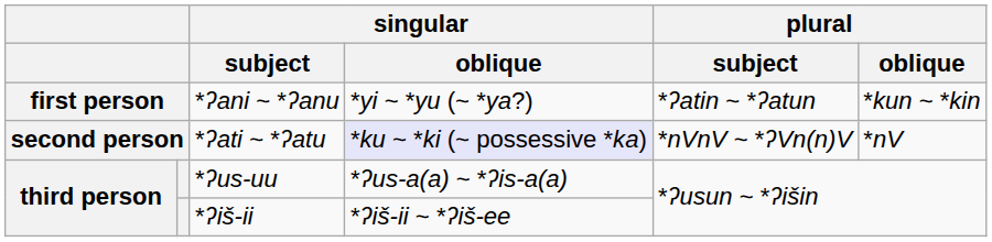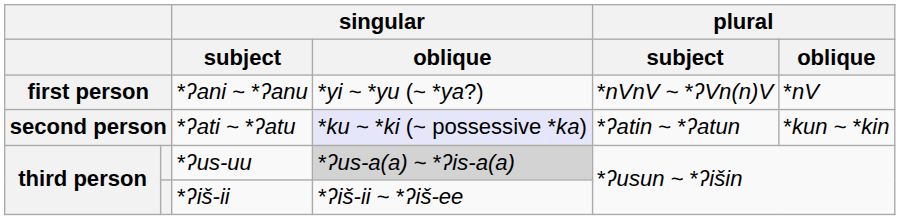*ʔani ~ *ʔanu | plural / subject: *ʔatin ~ *ʔatun -> *nVnV ~ *ʔVn(n)V
*ʔani ~ *ʔanu | plural / oblique: *kun ~ *kin -> *nV
*ʔati ~ *ʔatu | plural / subject: *nVnV ~ *ʔVn(n)V -> *ʔatin ~ *ʔatun
*ʔati ~ *ʔatu | plural / oblique: *nV -> *kun ~ *kin
*ʔus-uu | singular / oblique: no background -> lightgrey background
